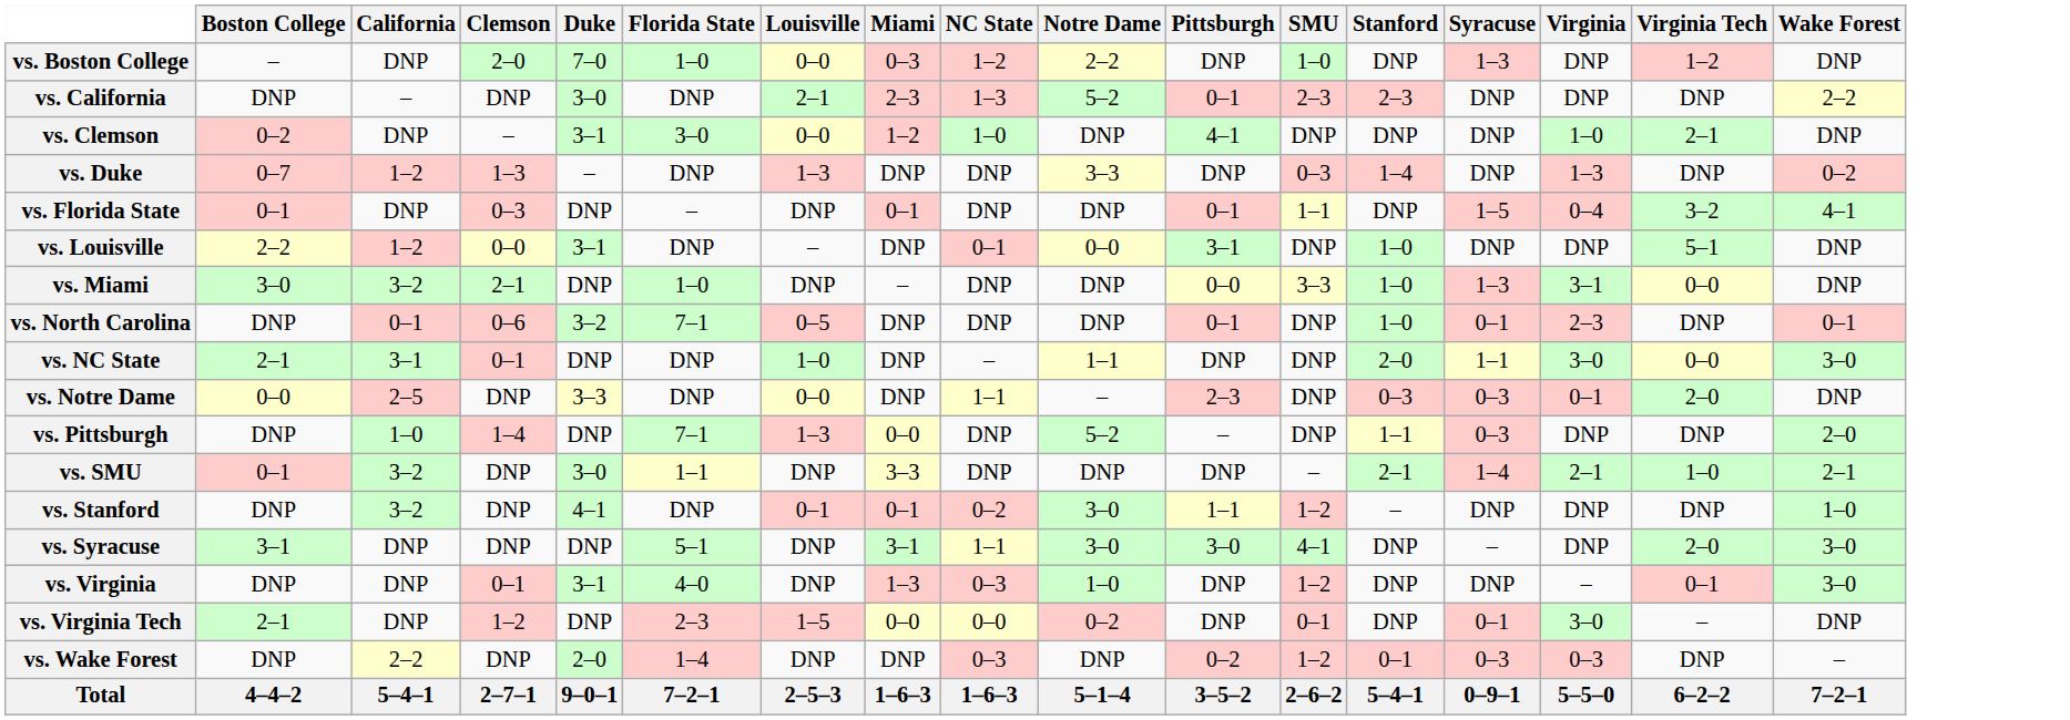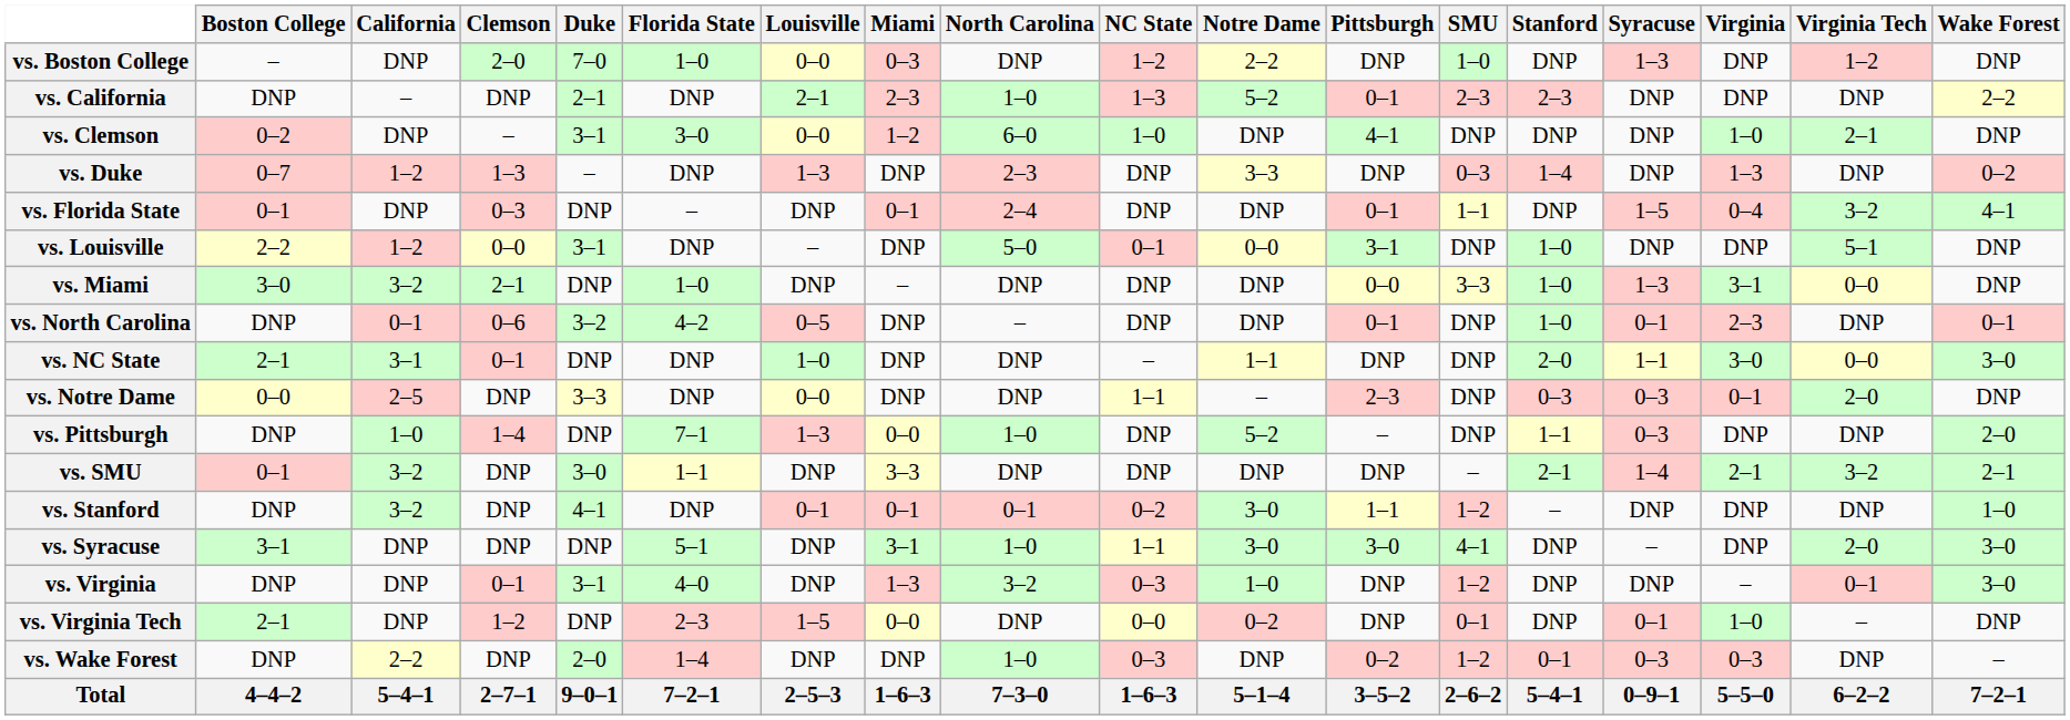+ column: North Carolina | DNP | 1–0 | 6–0 | 2–3 | 2–4 | 5–0 | DNP | – | DNP | DNP | 1–0 | DNP | 0–1 | 1–0 | 3–2 | DNP | 1–0 | 7–3–0
vs. California | Duke: 3–0 -> 2–1
vs. North Carolina | Florida State: 7–1 -> 4–2
vs. SMU | Virginia Tech: 1–0 -> 3–2
vs. Virginia Tech | Virginia: 3–0 -> 1–0
